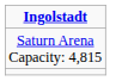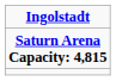row 2 | column 1: normal -> bold
